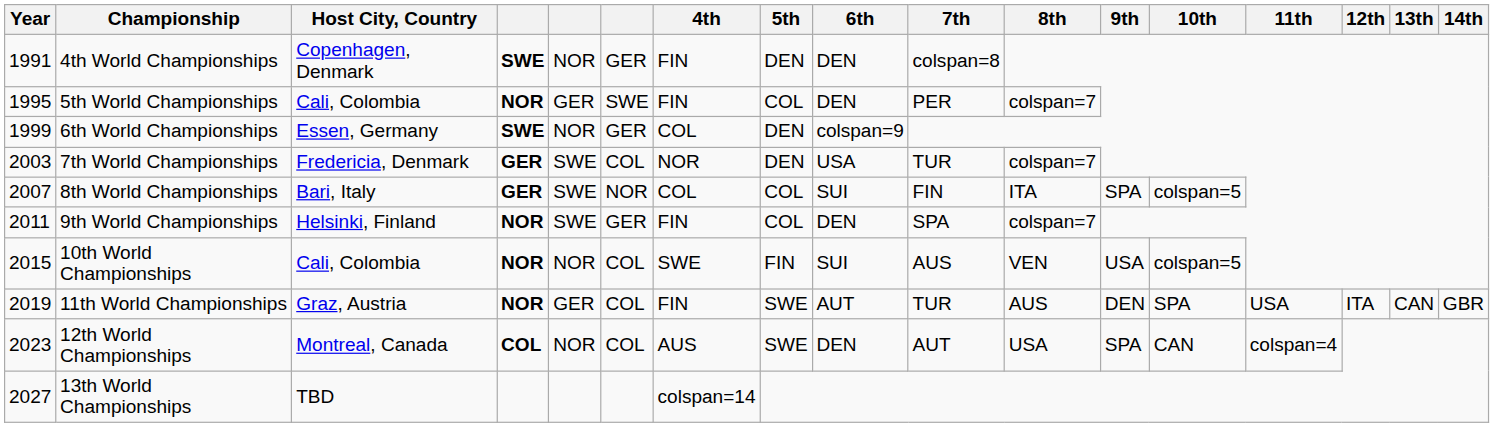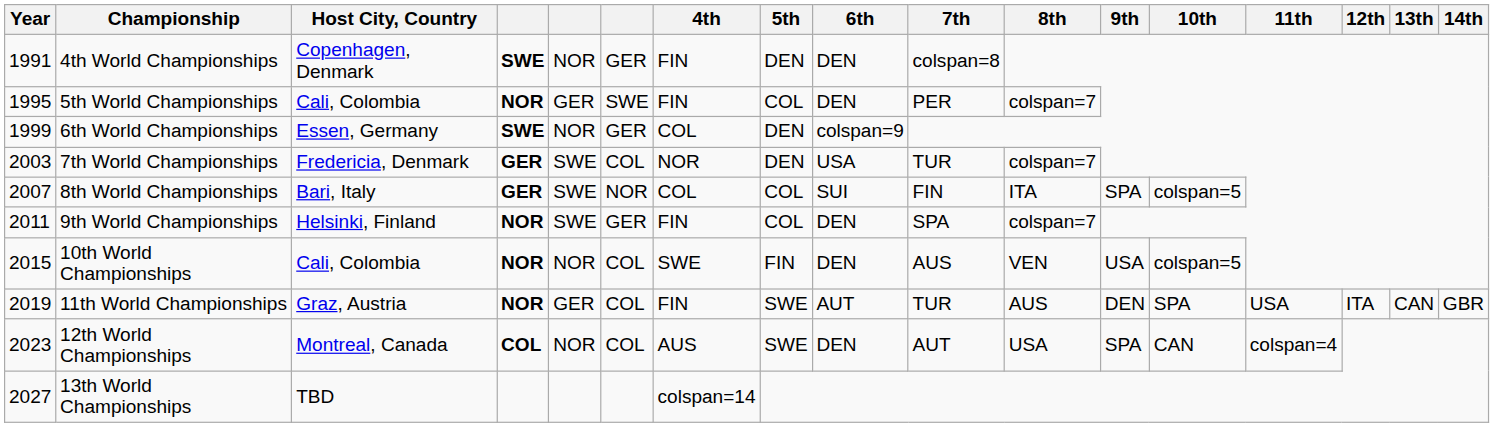10th World Championships | 6th: SUI -> DEN
